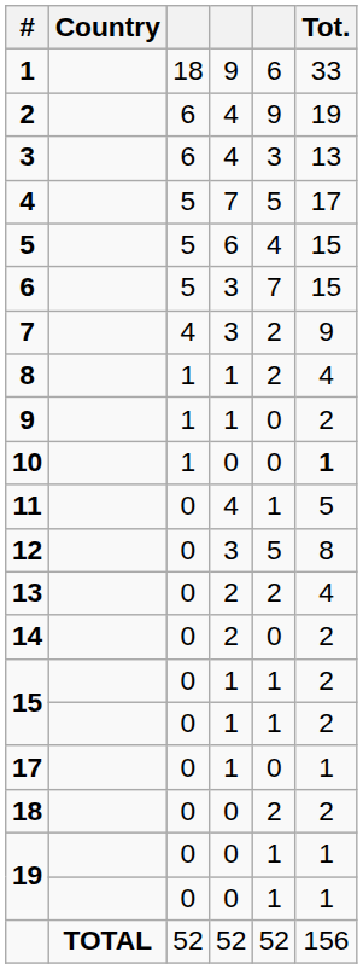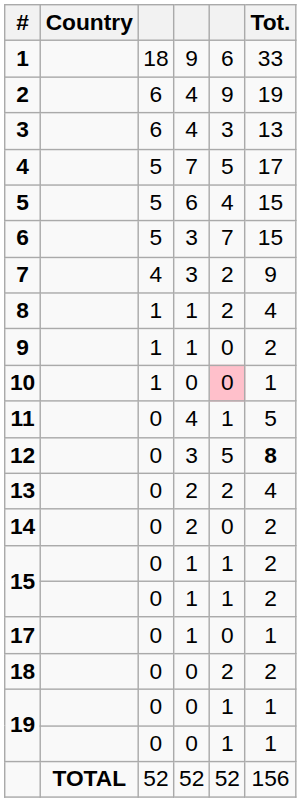10 | column 5: no background -> pink background
10 | Tot.: bold -> normal
12 | Tot.: normal -> bold
